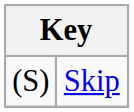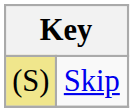Skip | column 1: no background -> khaki background
